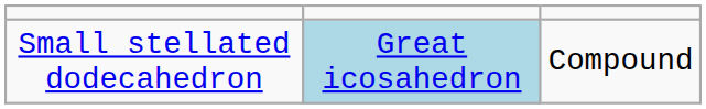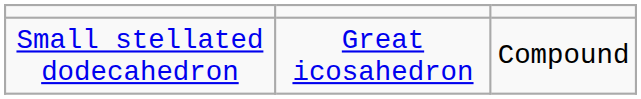Small stellated dodecahedron | column 2: lightblue background -> no background
